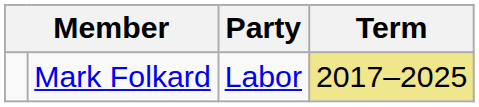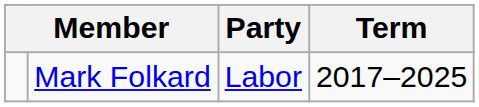Mark Folkard | Term: khaki background -> no background
